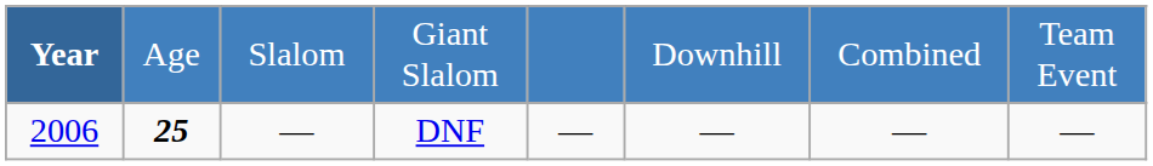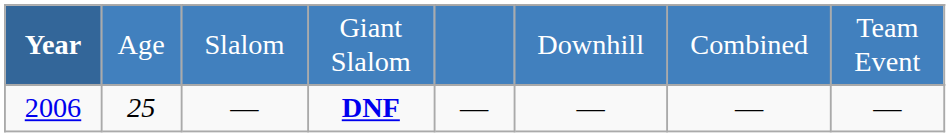2006 | column 2: bold -> normal
2006 | column 4: normal -> bold
